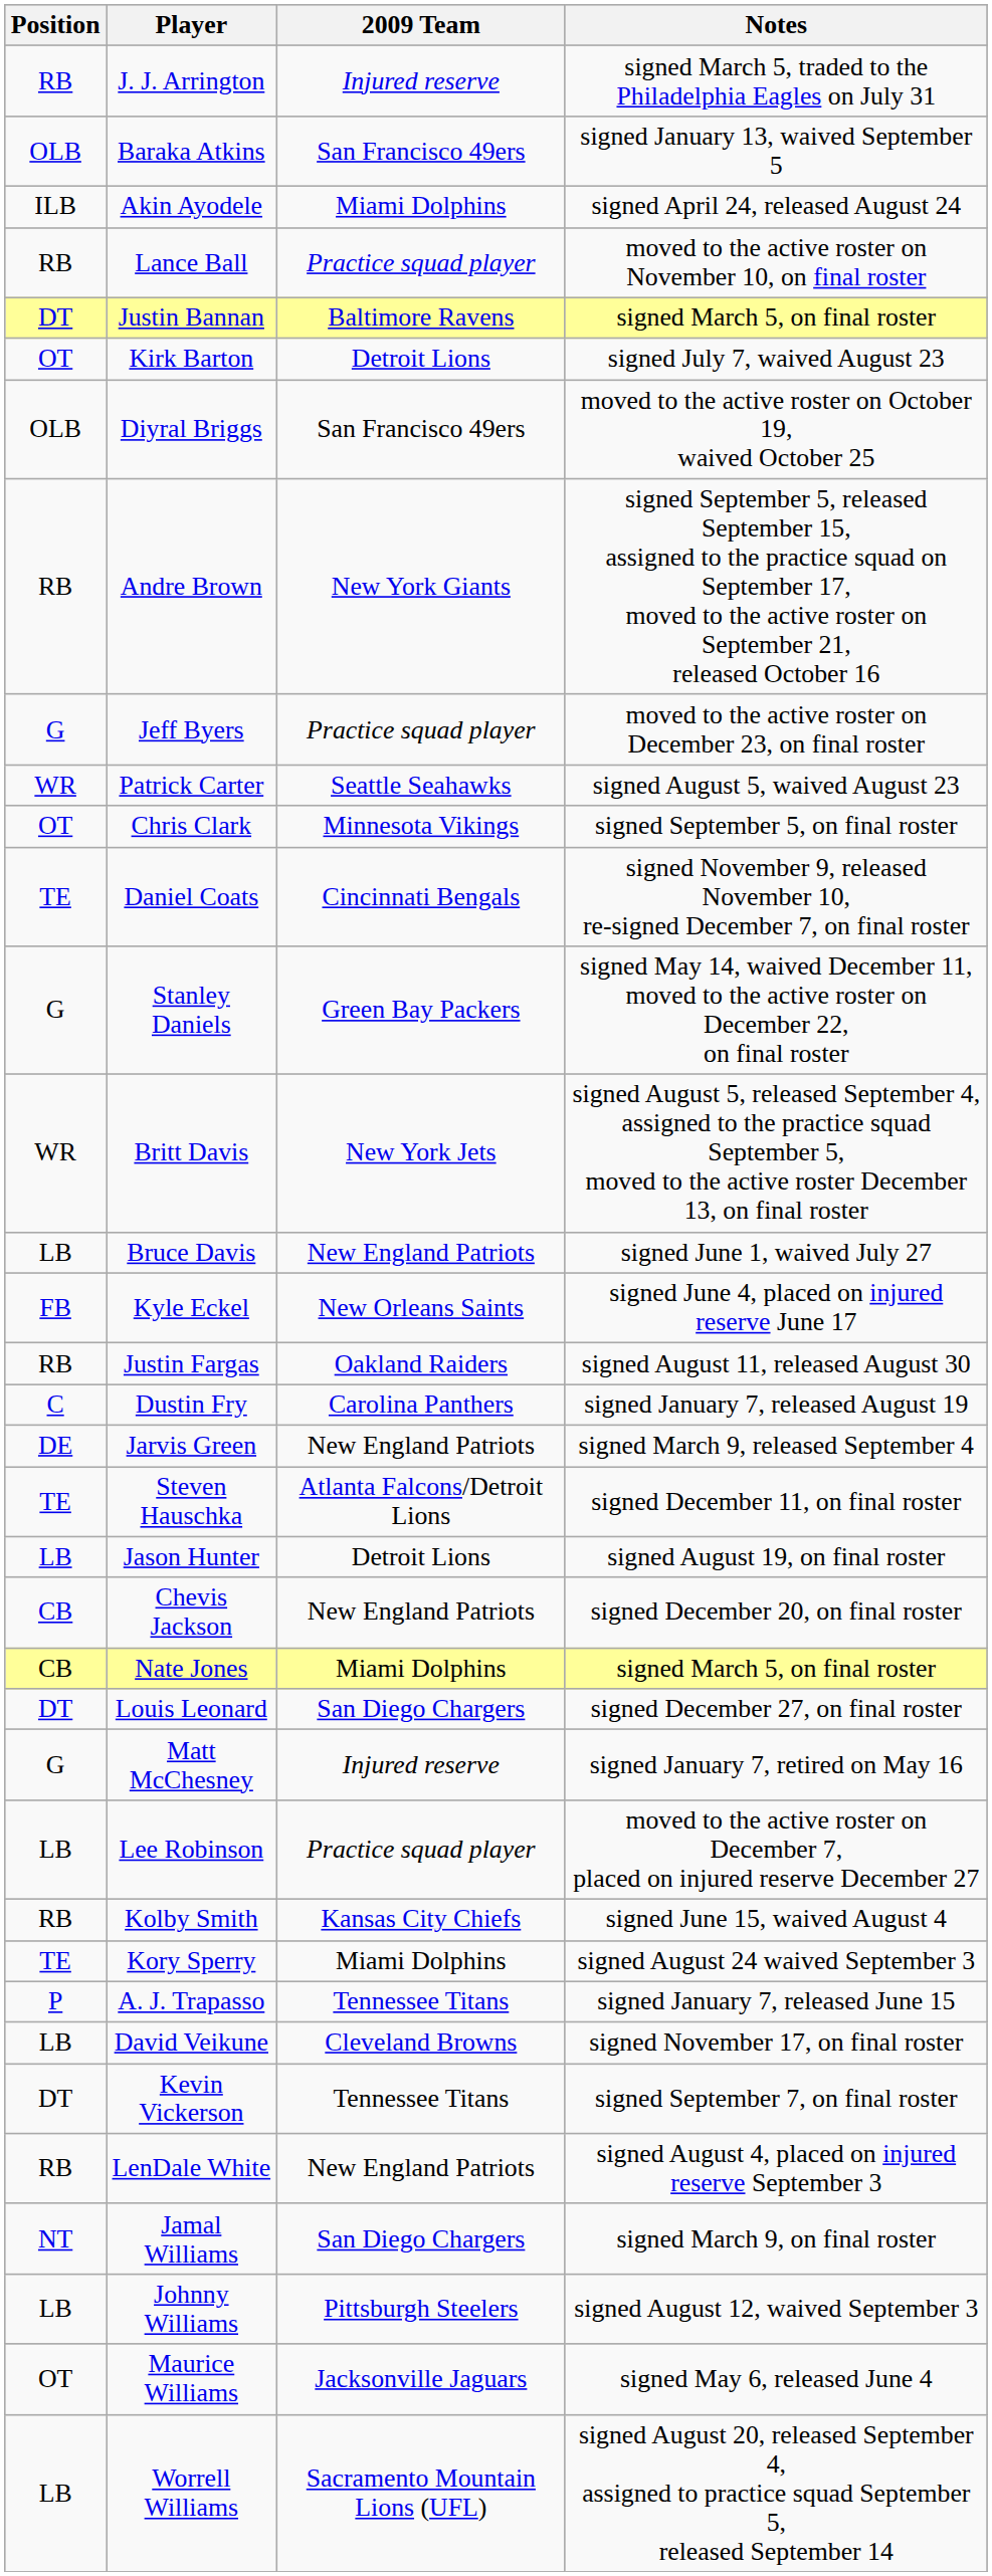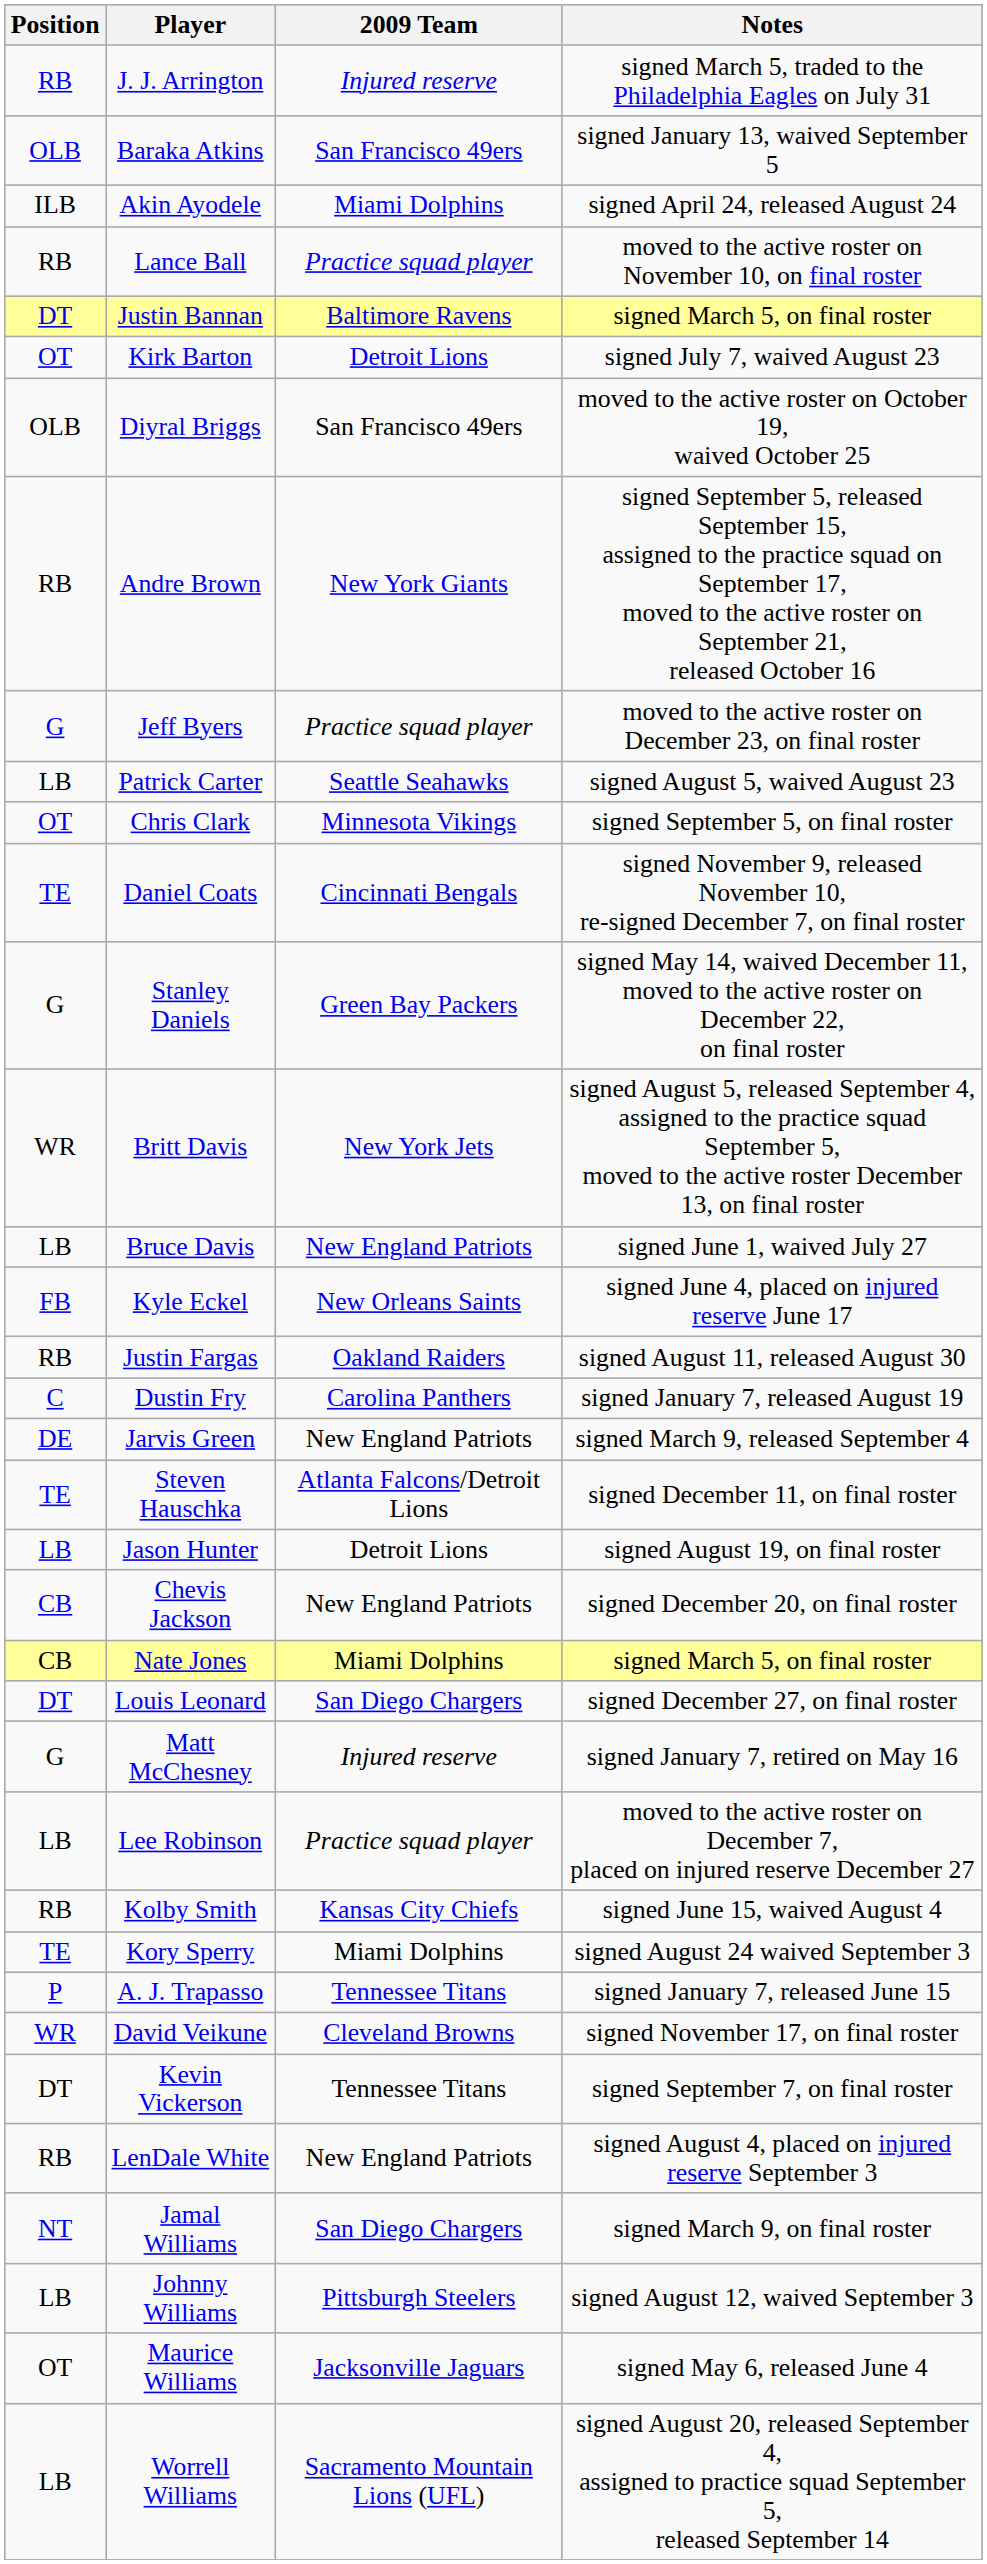Patrick Carter | Position: WR -> LB
David Veikune | Position: LB -> WR
